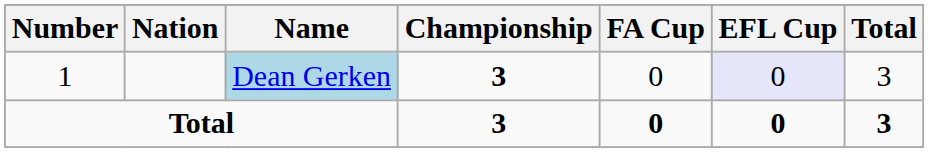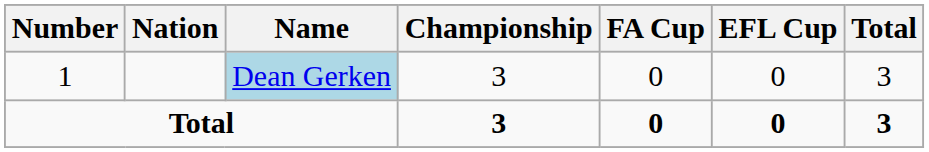1 | Championship: bold -> normal
1 | EFL Cup: lavender background -> no background
